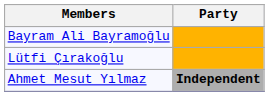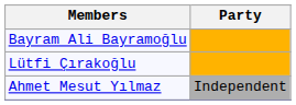Ahmet Mesut Yılmaz | column 2: bold -> normal
